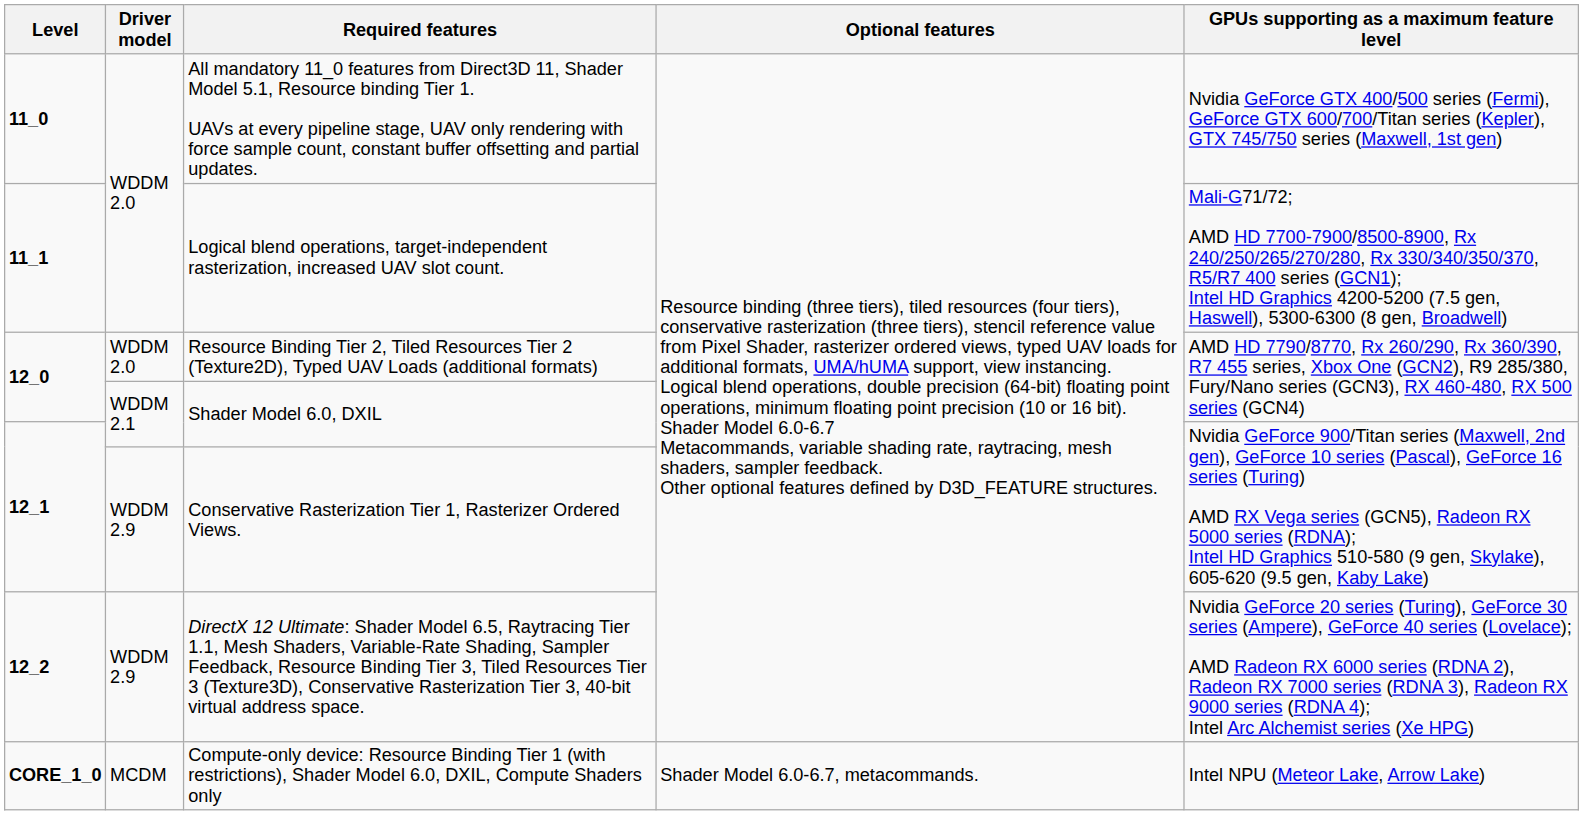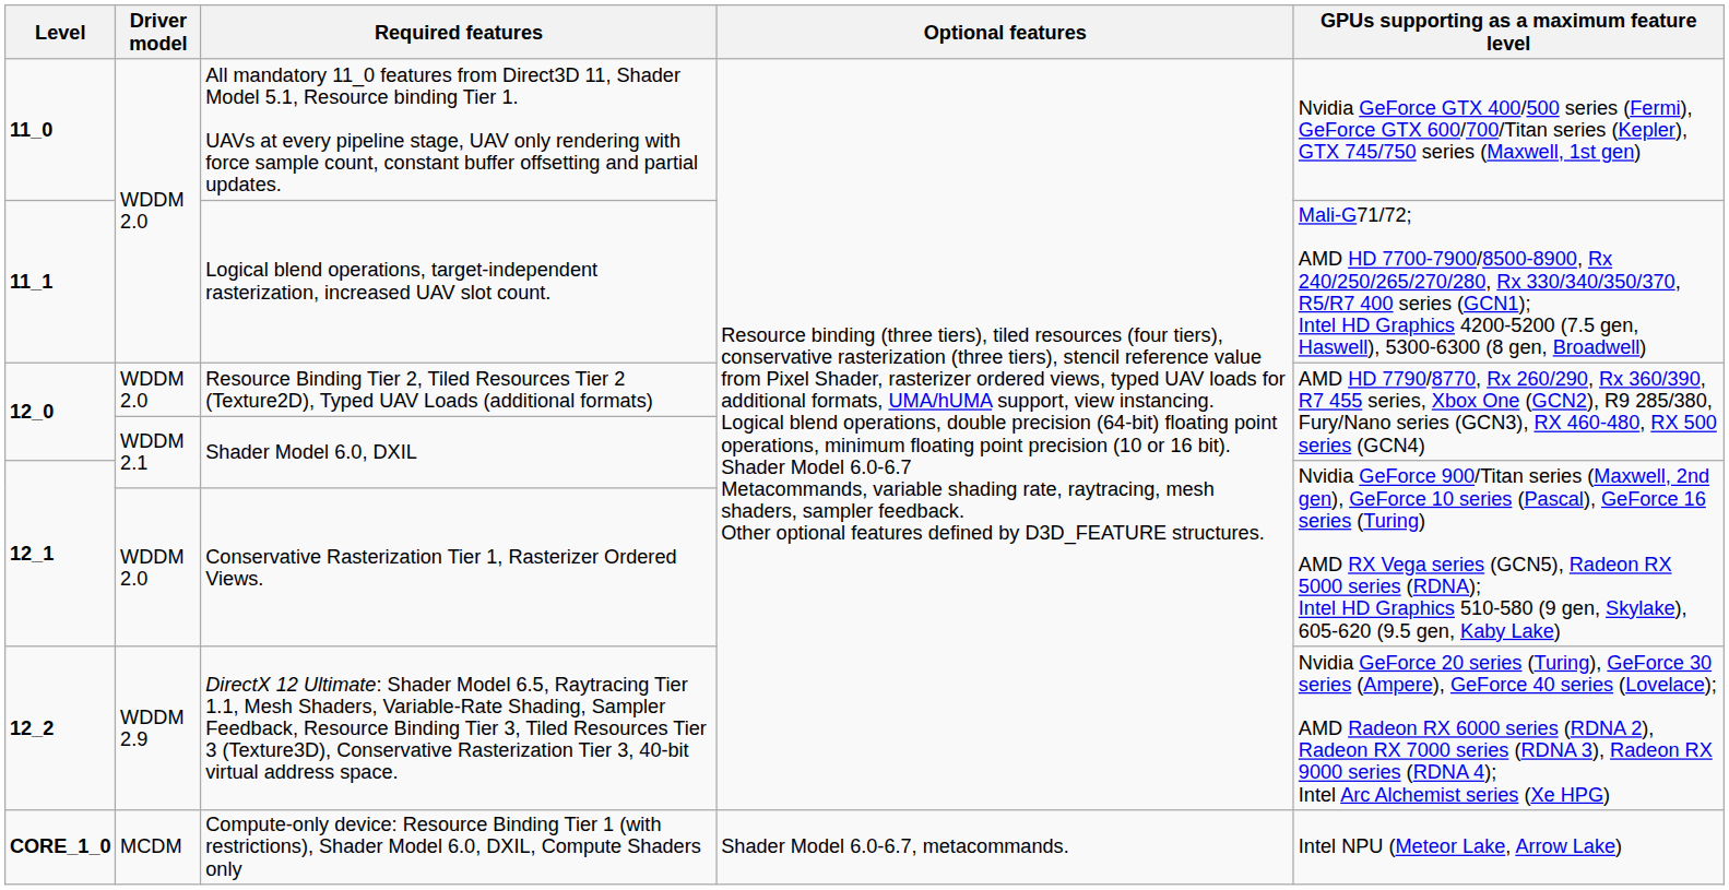Conservative Rasterization Tier 1, Rasterizer Ordered Views. | Driver model: WDDM 2.9 -> WDDM 2.0
